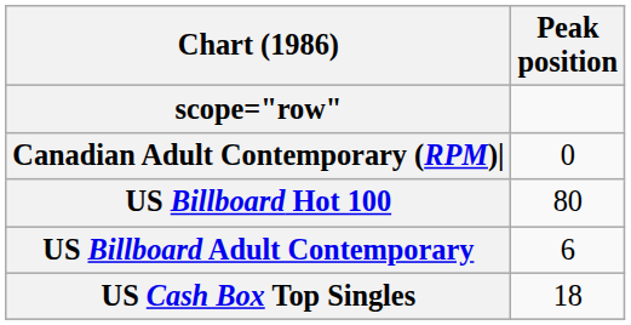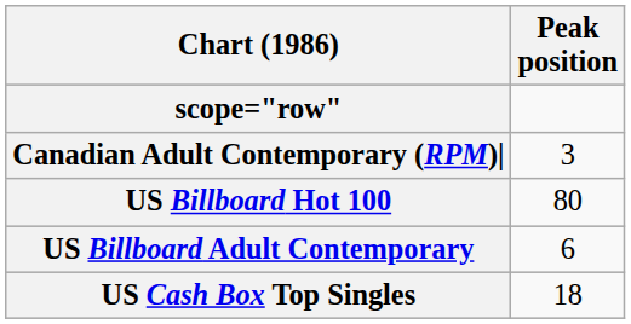Canadian Adult Contemporary (RPM)| | Peak position: 0 -> 3
